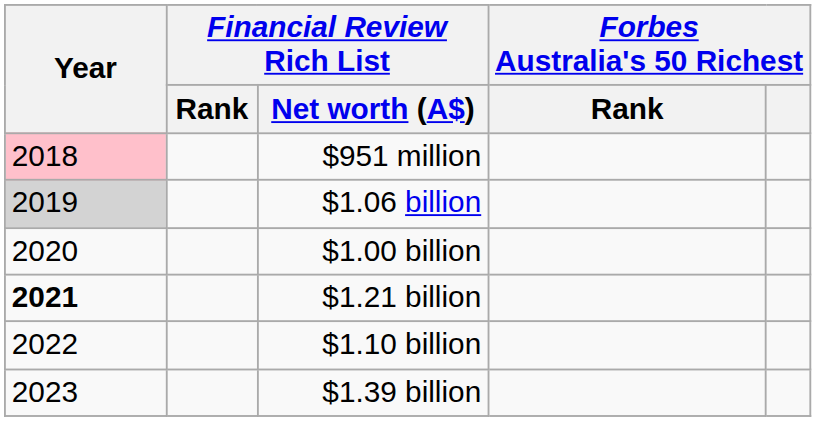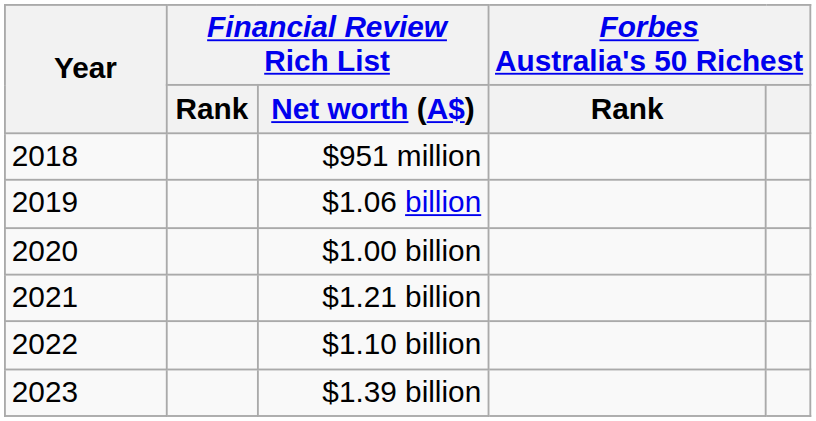$951 million | Year: pink background -> no background
$1.06 billion | Year: lightgrey background -> no background
$1.21 billion | Year: bold -> normal
